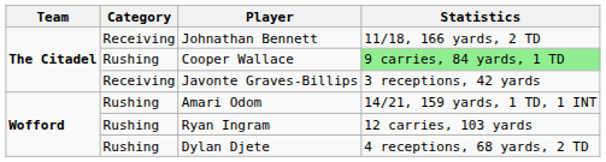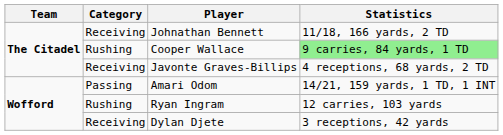Javonte Graves-Billips | Statistics: 3 receptions, 42 yards -> 4 receptions, 68 yards, 2 TD
Amari Odom | Category: Rushing -> Passing
Dylan Djete | Category: Rushing -> Receiving
Dylan Djete | Statistics: 4 receptions, 68 yards, 2 TD -> 3 receptions, 42 yards
